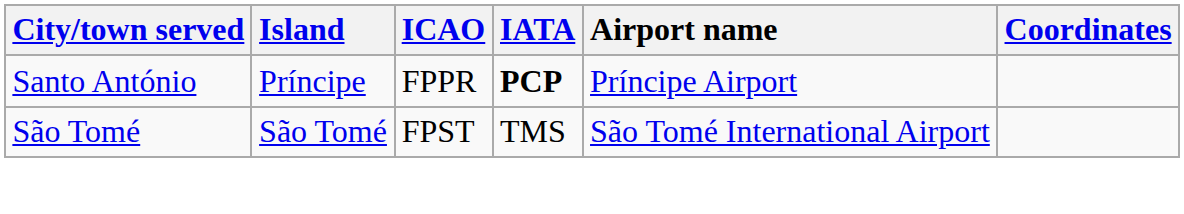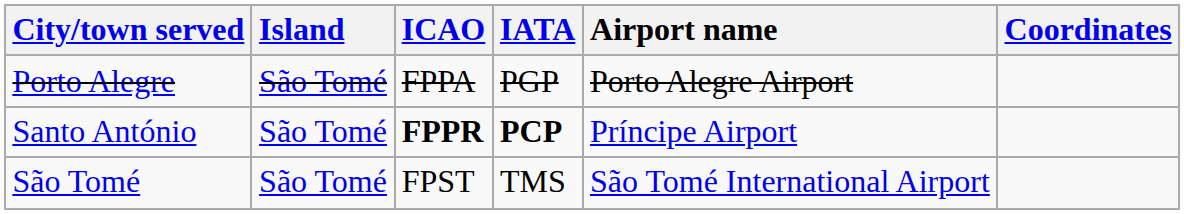+ row: Porto Alegre | São Tomé | FPPA | PGP | Porto Alegre Airport
Santo António | Island: Príncipe -> São Tomé
Santo António | ICAO: normal -> bold
